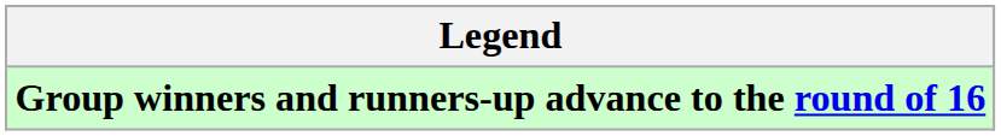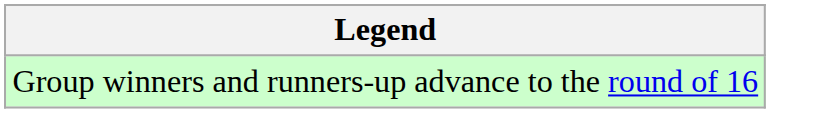row 2 | column 1: bold -> normal
